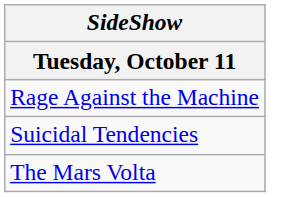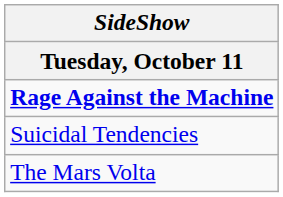row 3 | column 1: normal -> bold
